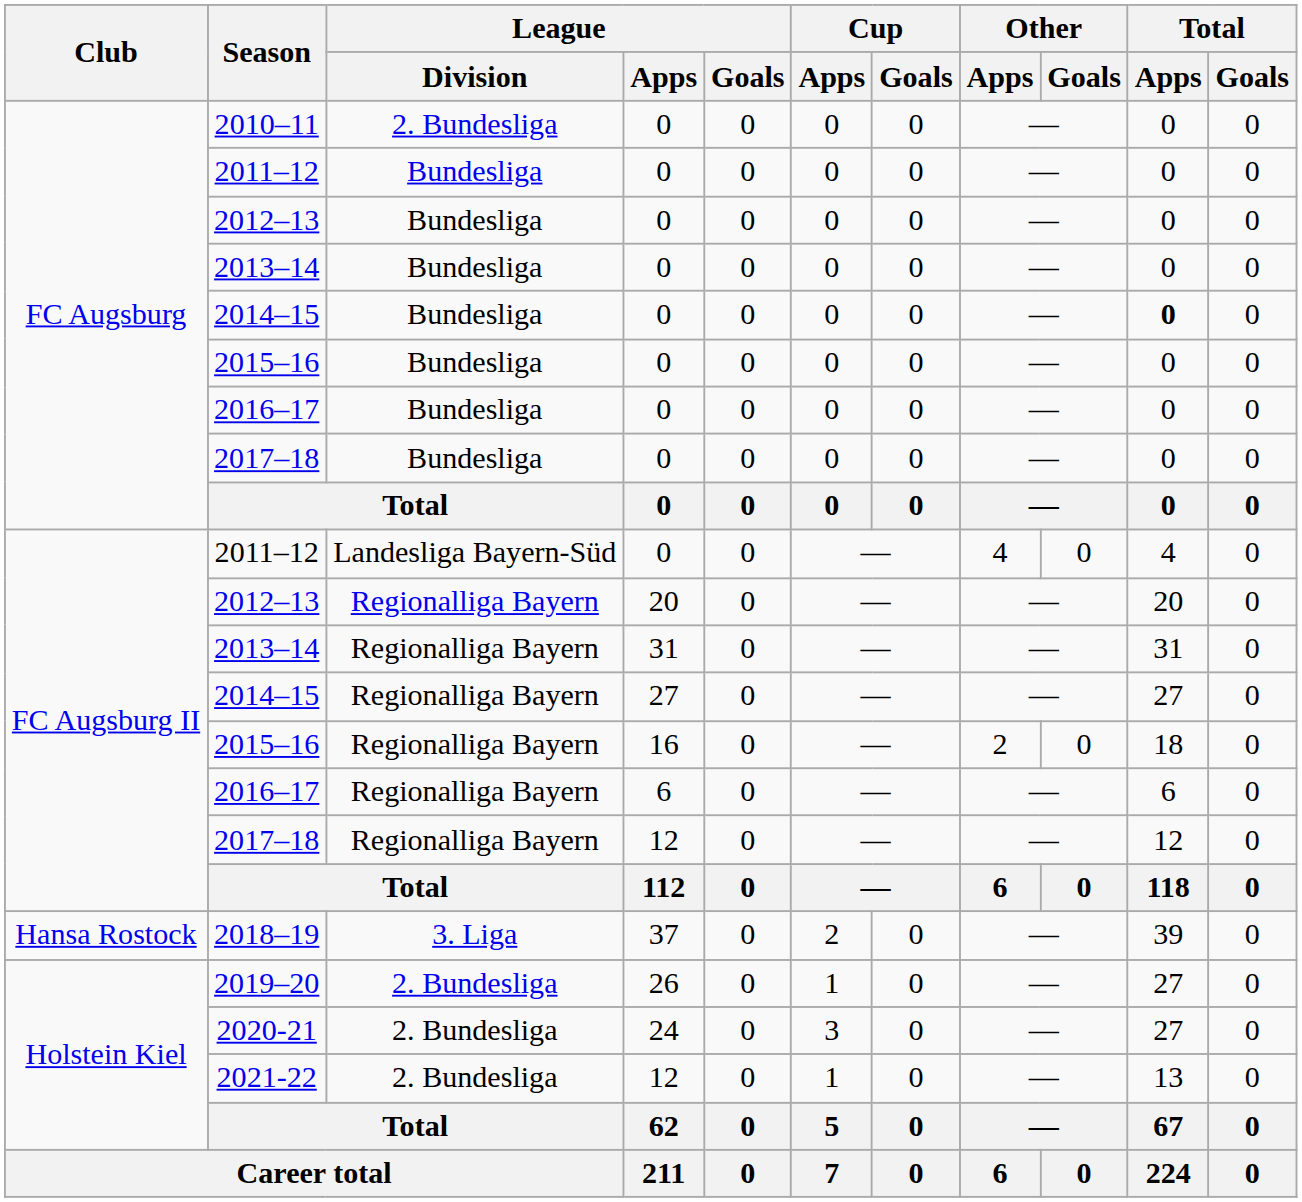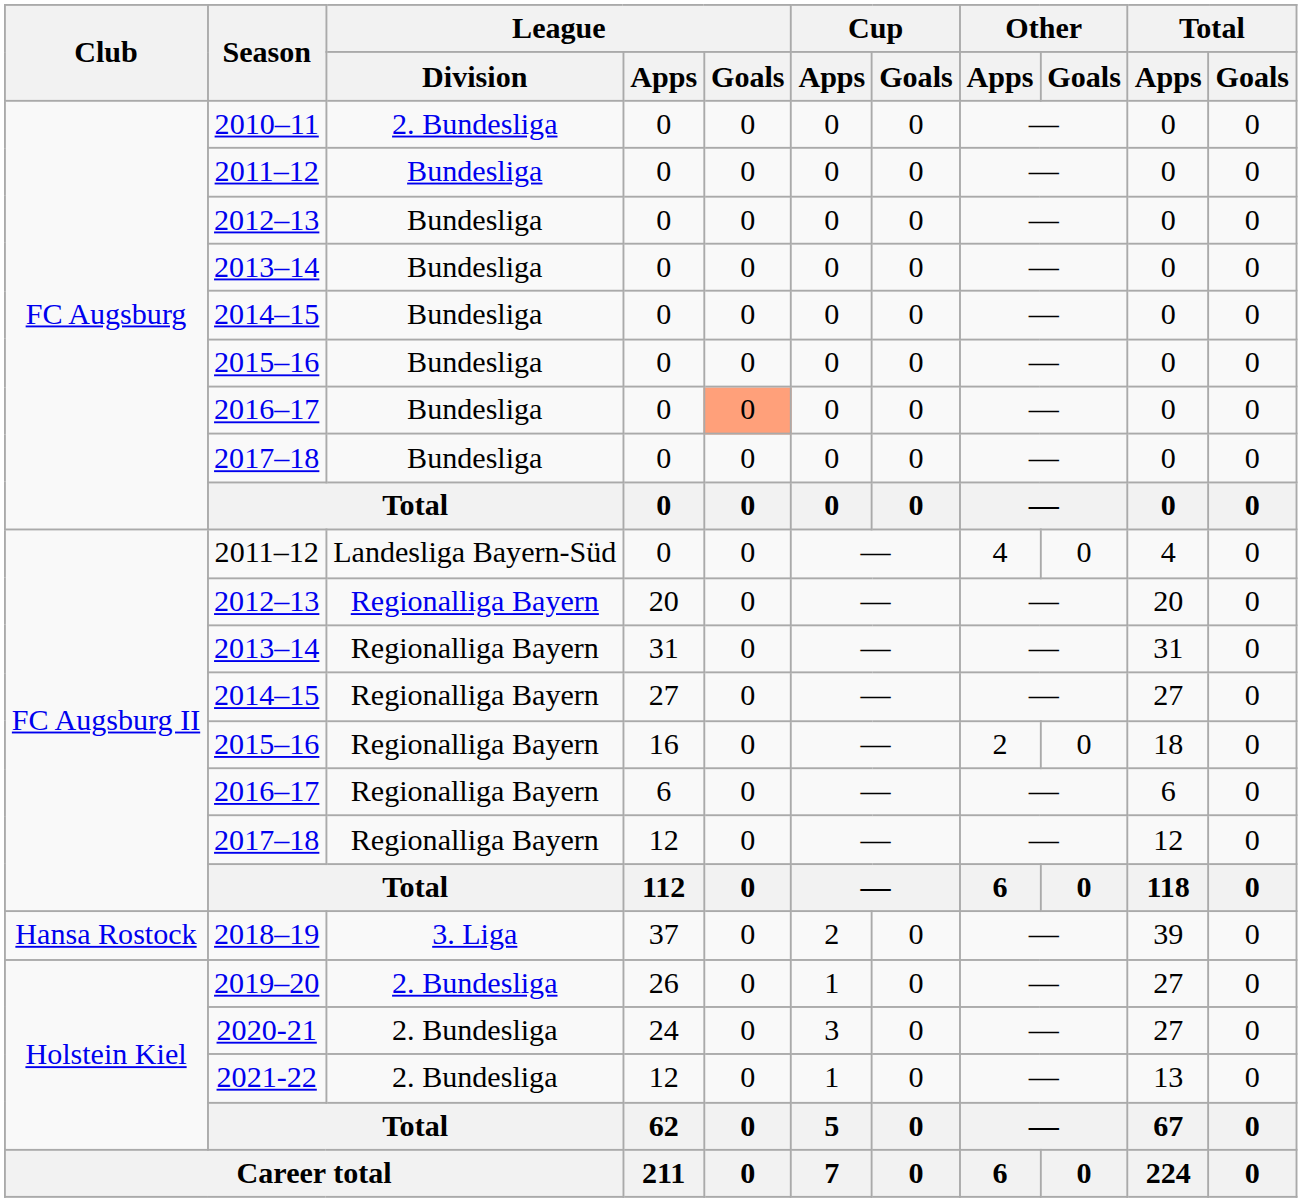2014–15 / Bundesliga | Total / Apps: bold -> normal
2016–17 / Bundesliga | League / Goals: no background -> lightsalmon background
